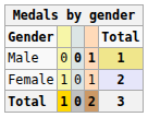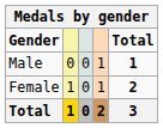Male | column 3: bold -> normal
Male | column 4: bold -> normal
Male | Total: khaki background -> no background
Female | Total: lavender background -> no background
